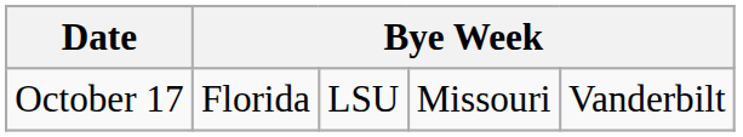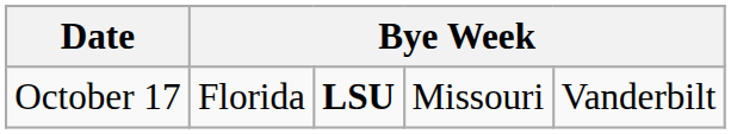October 17 | column 3: normal -> bold
